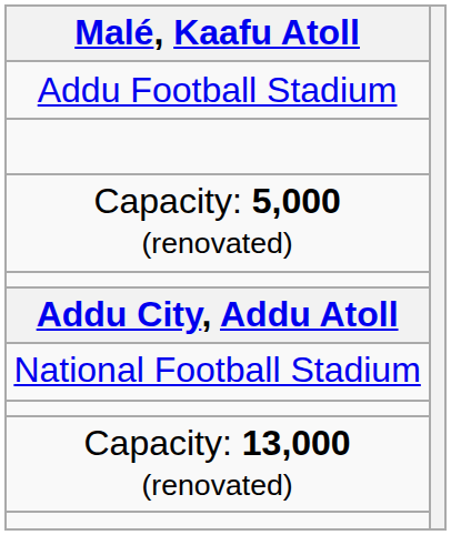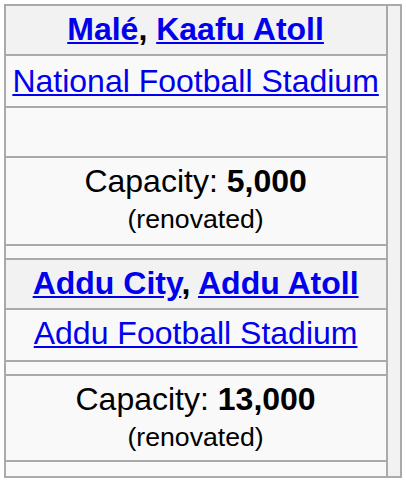row 2 | Malé, Kaafu Atoll: Addu Football Stadium -> National Football Stadium
row 7 | Malé, Kaafu Atoll: National Football Stadium -> Addu Football Stadium
